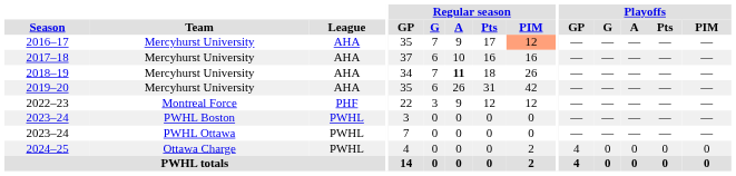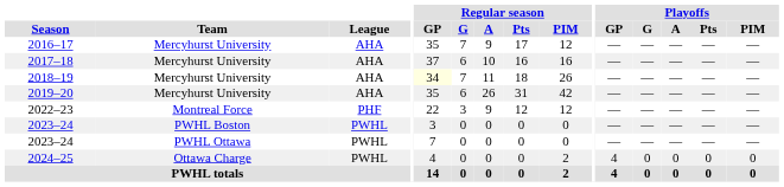2016–17 | Regular season / PIM: lightsalmon background -> no background
2018–19 | Regular season / GP: no background -> lightyellow background
2018–19 | Regular season / A: bold -> normal
